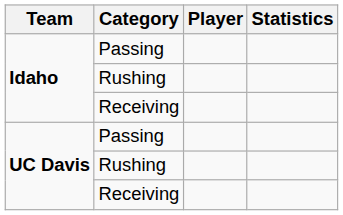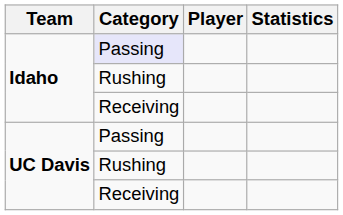Idaho / Passing | Category: no background -> lavender background
